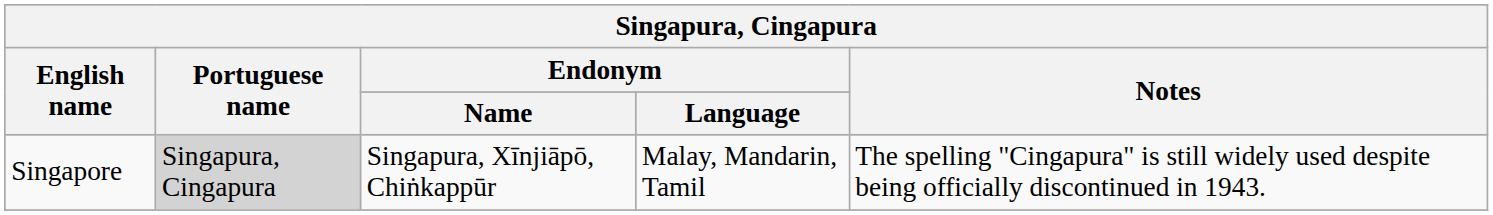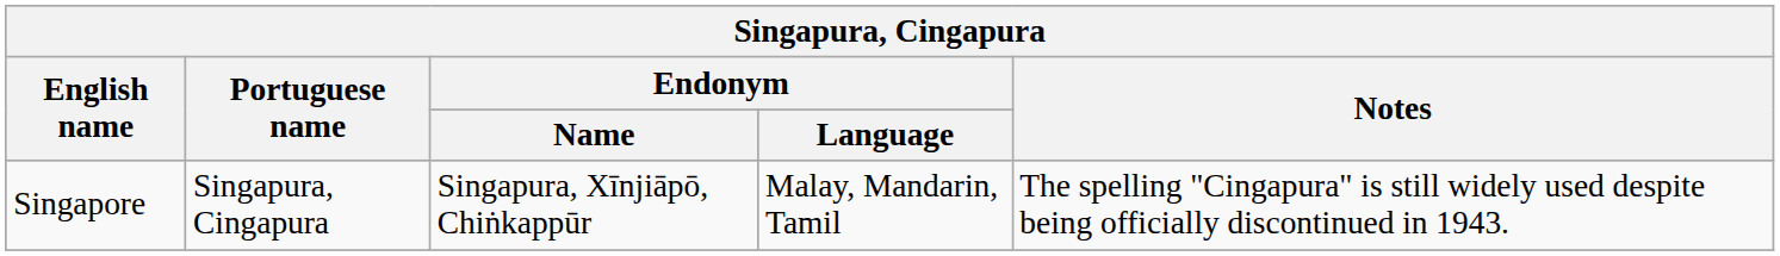Singapore | Portuguese name: lightgrey background -> no background
